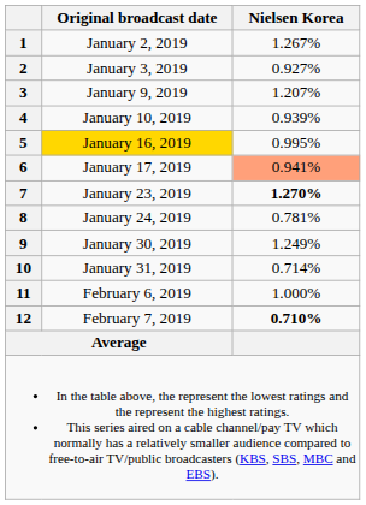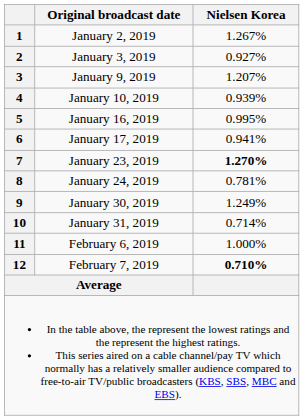5 | Original broadcast date: gold background -> no background
6 | Nielsen Korea: lightsalmon background -> no background
